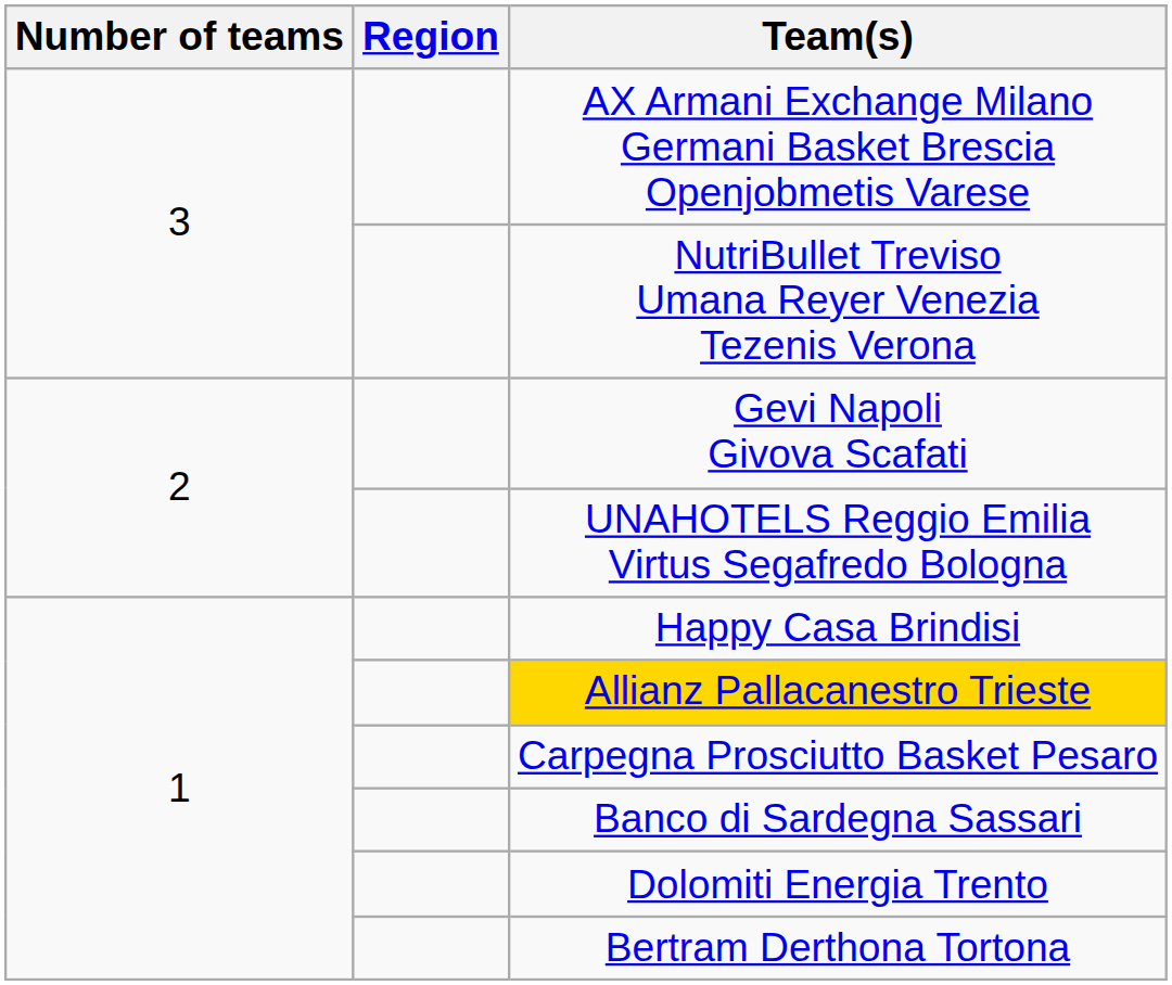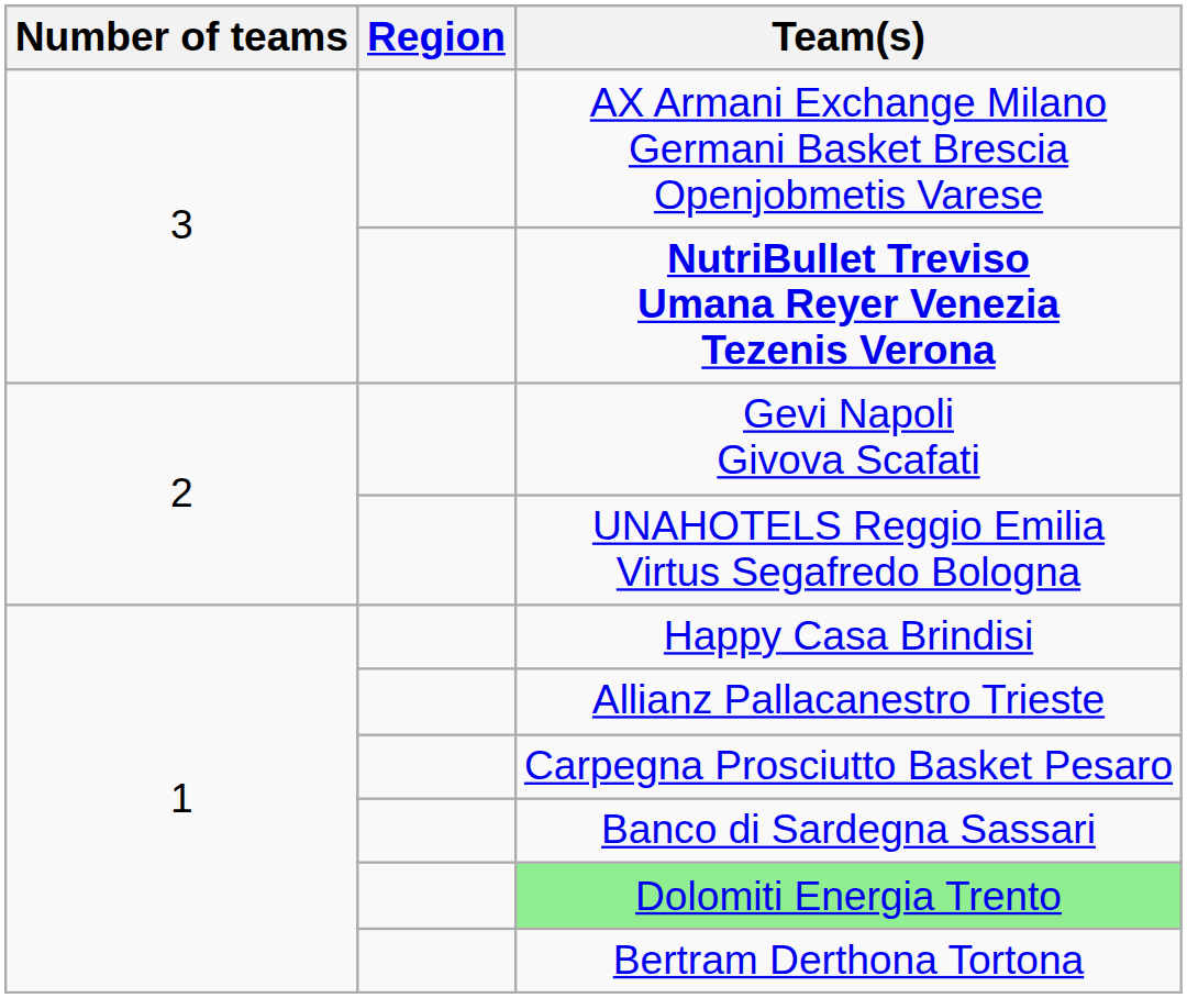NutriBullet Treviso Umana Reyer Venezia Tezenis Verona | Team(s): normal -> bold
Allianz Pallacanestro Trieste | Team(s): gold background -> no background
Dolomiti Energia Trento | Team(s): no background -> lightgreen background
